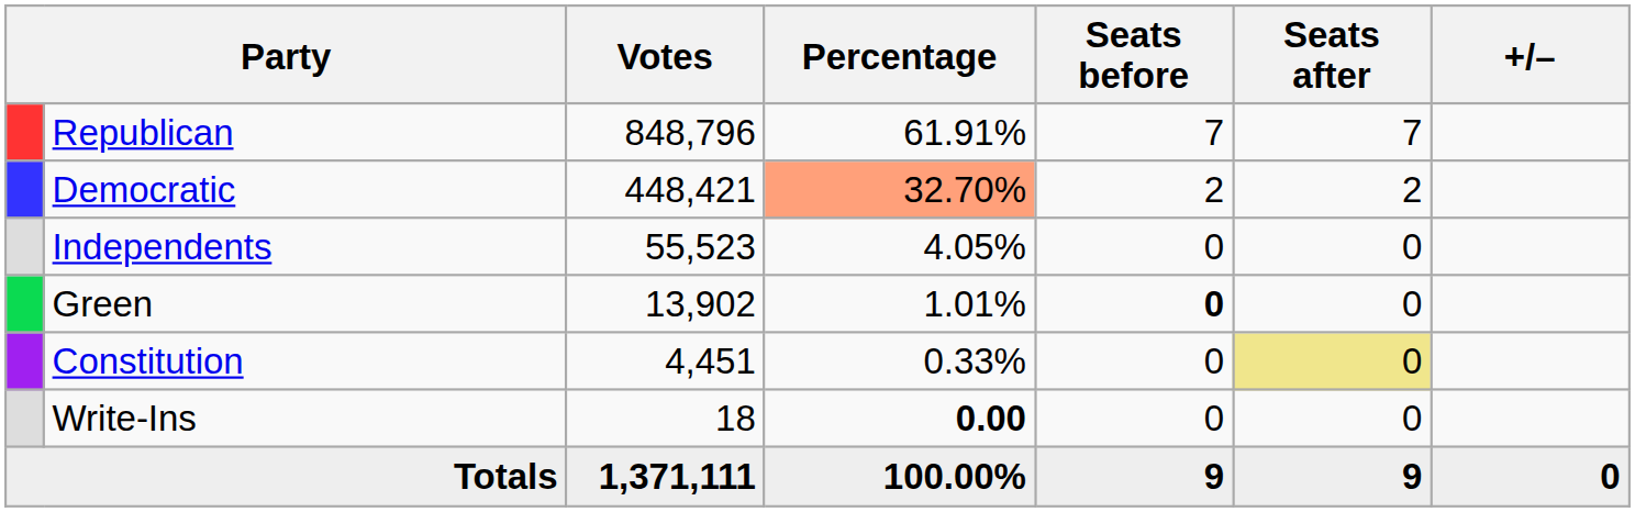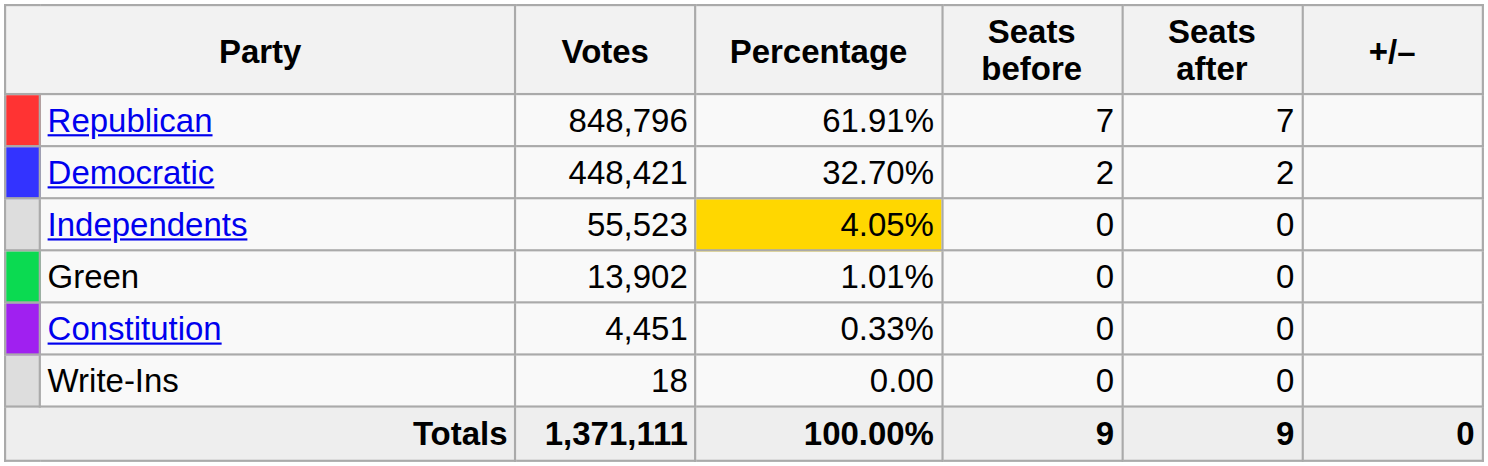Democratic | Percentage: lightsalmon background -> no background
Independents | Percentage: no background -> gold background
Green | Seats before: bold -> normal
Constitution | Seats after: khaki background -> no background
Write-Ins | Percentage: bold -> normal
